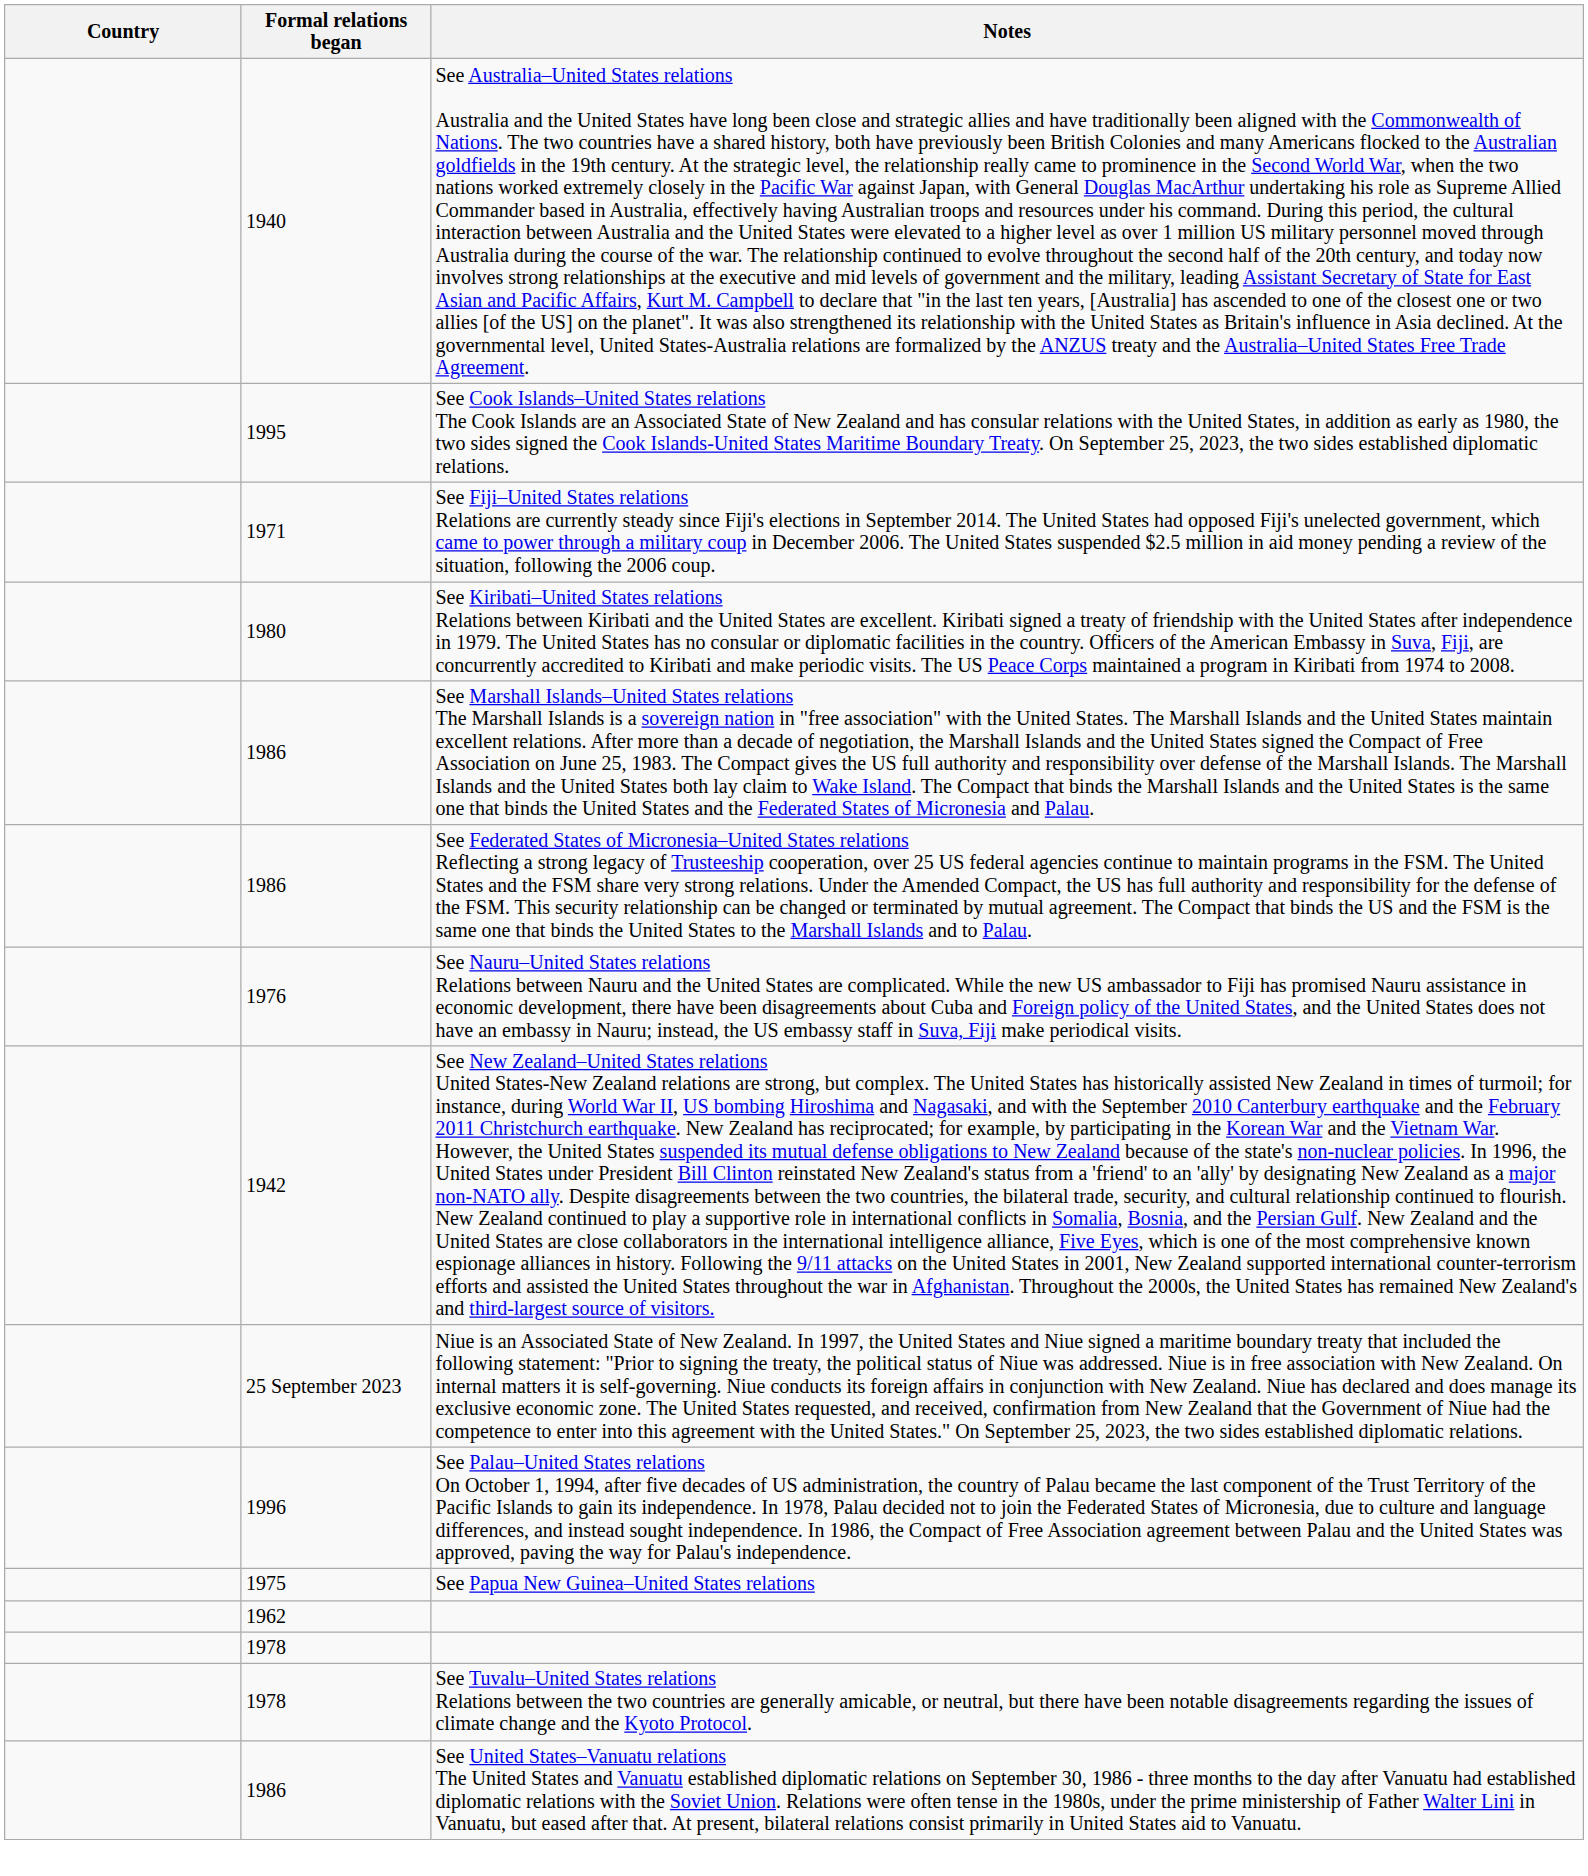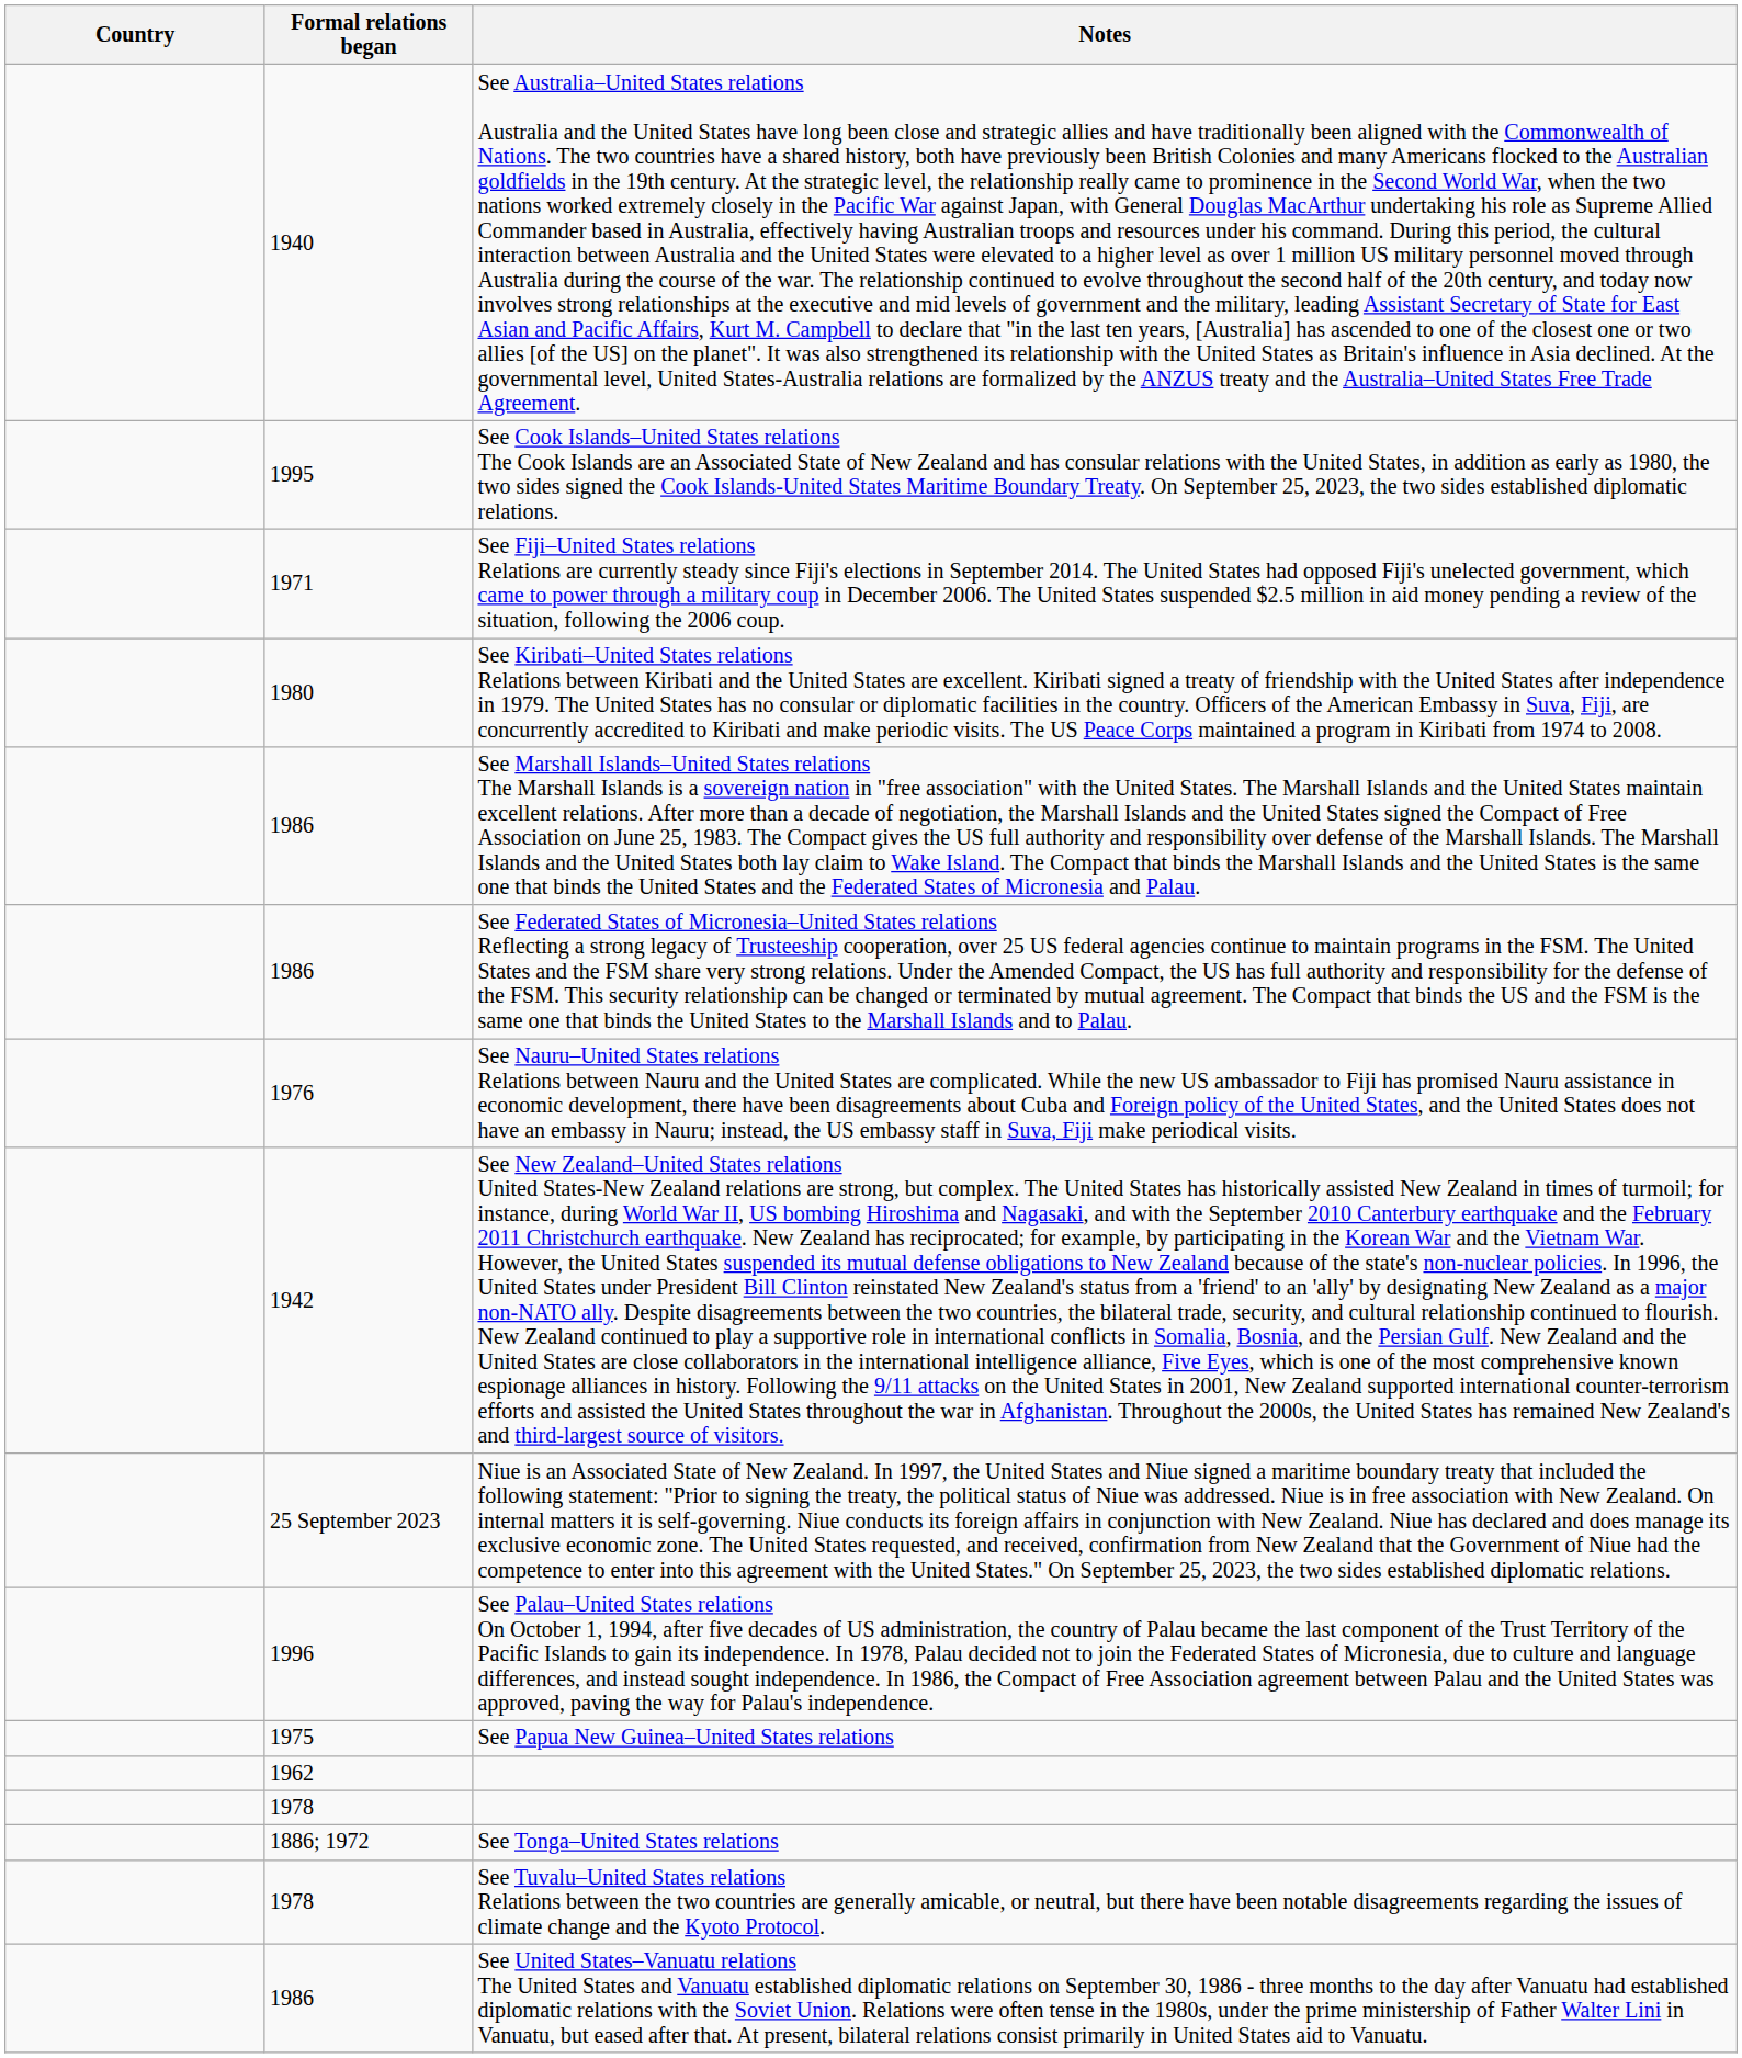+ row: 1886; 1972 | See Tonga–United States relations
